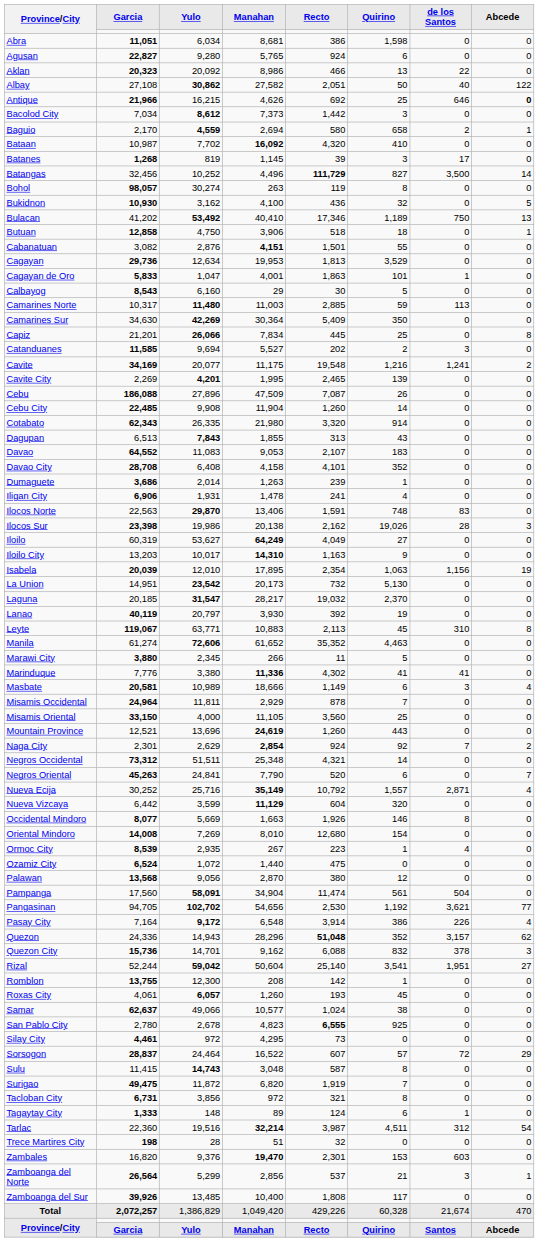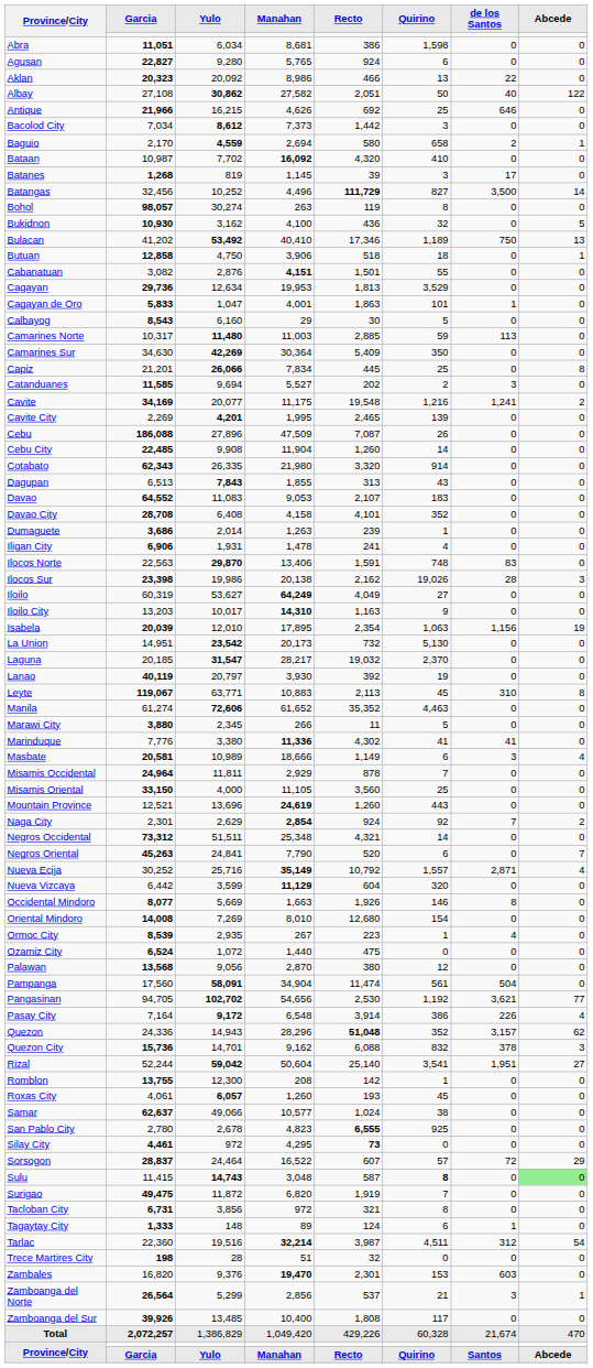Antique | Abcede: bold -> normal
Silay City | Recto: normal -> bold
Sulu | Quirino: normal -> bold
Sulu | Abcede: no background -> lightgreen background
